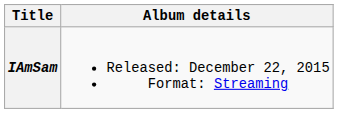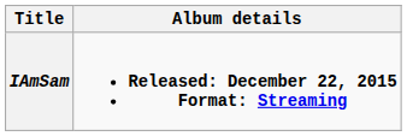IAmSam | Album details: normal -> bold
